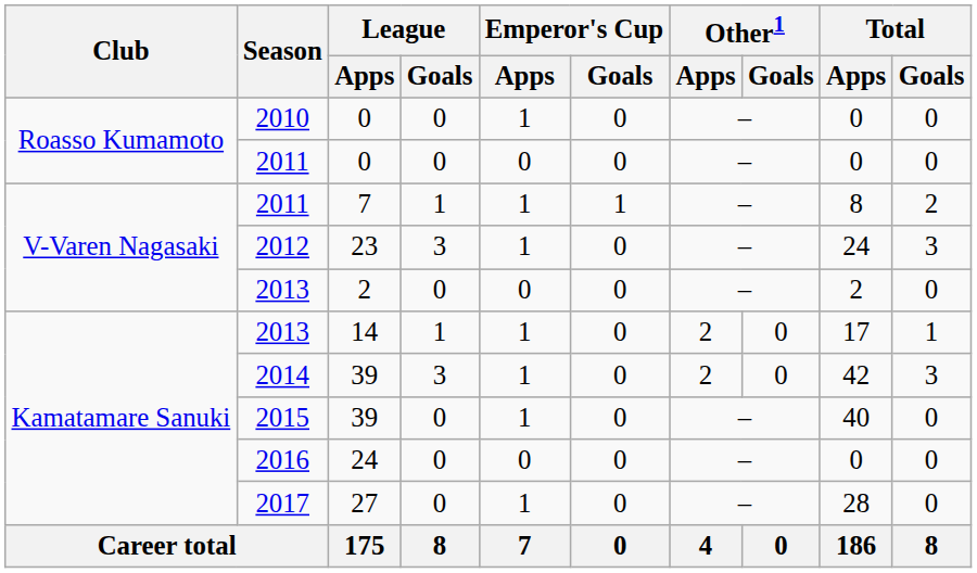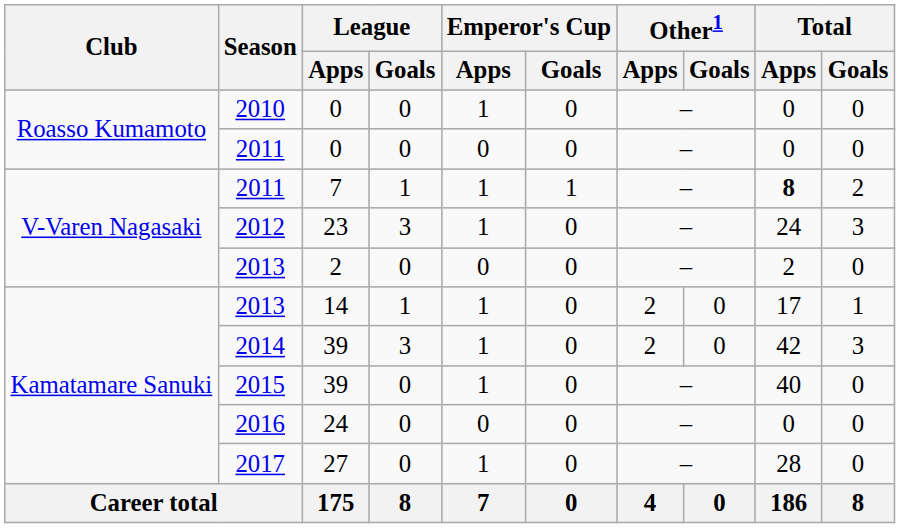2011 / 7 | Total / Apps: normal -> bold
